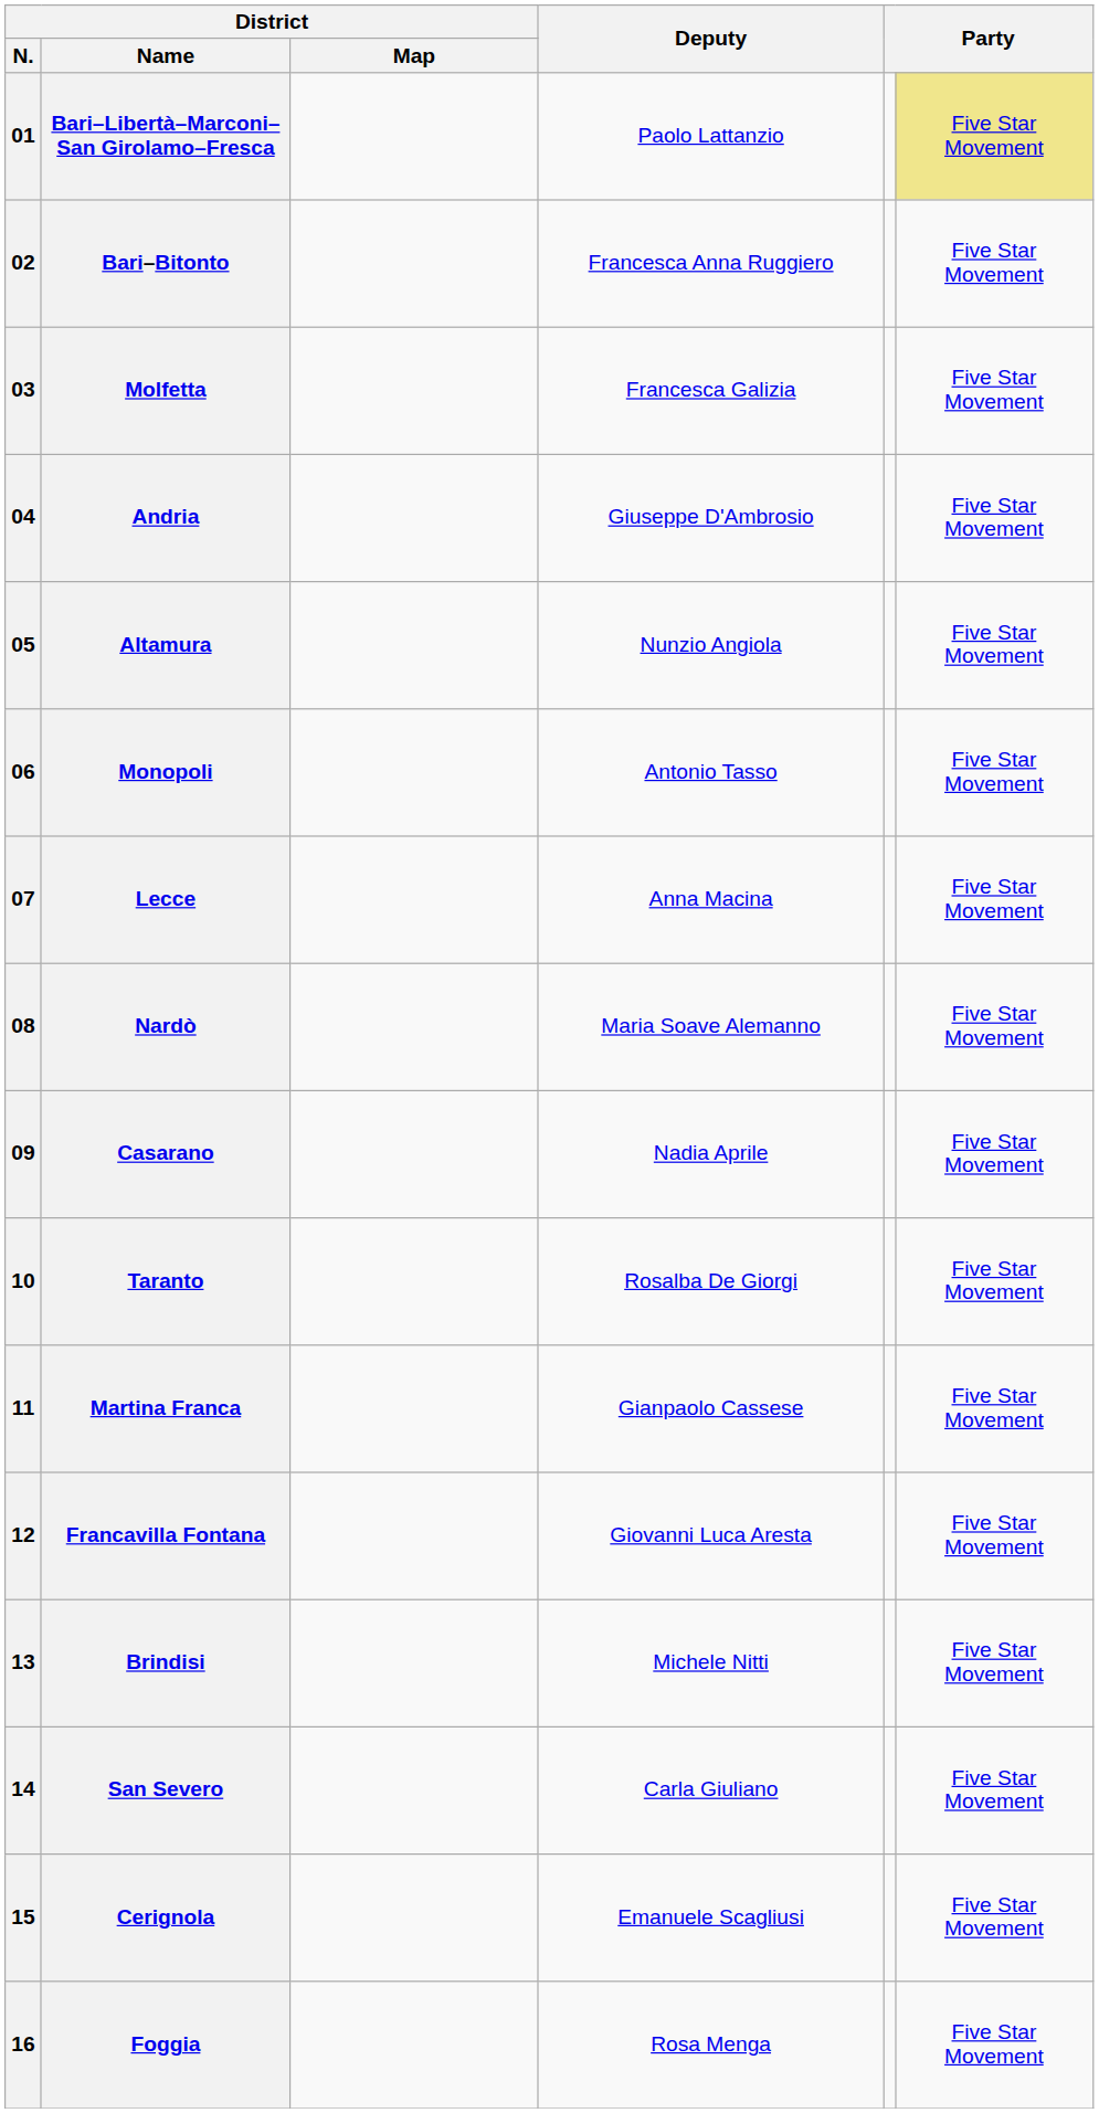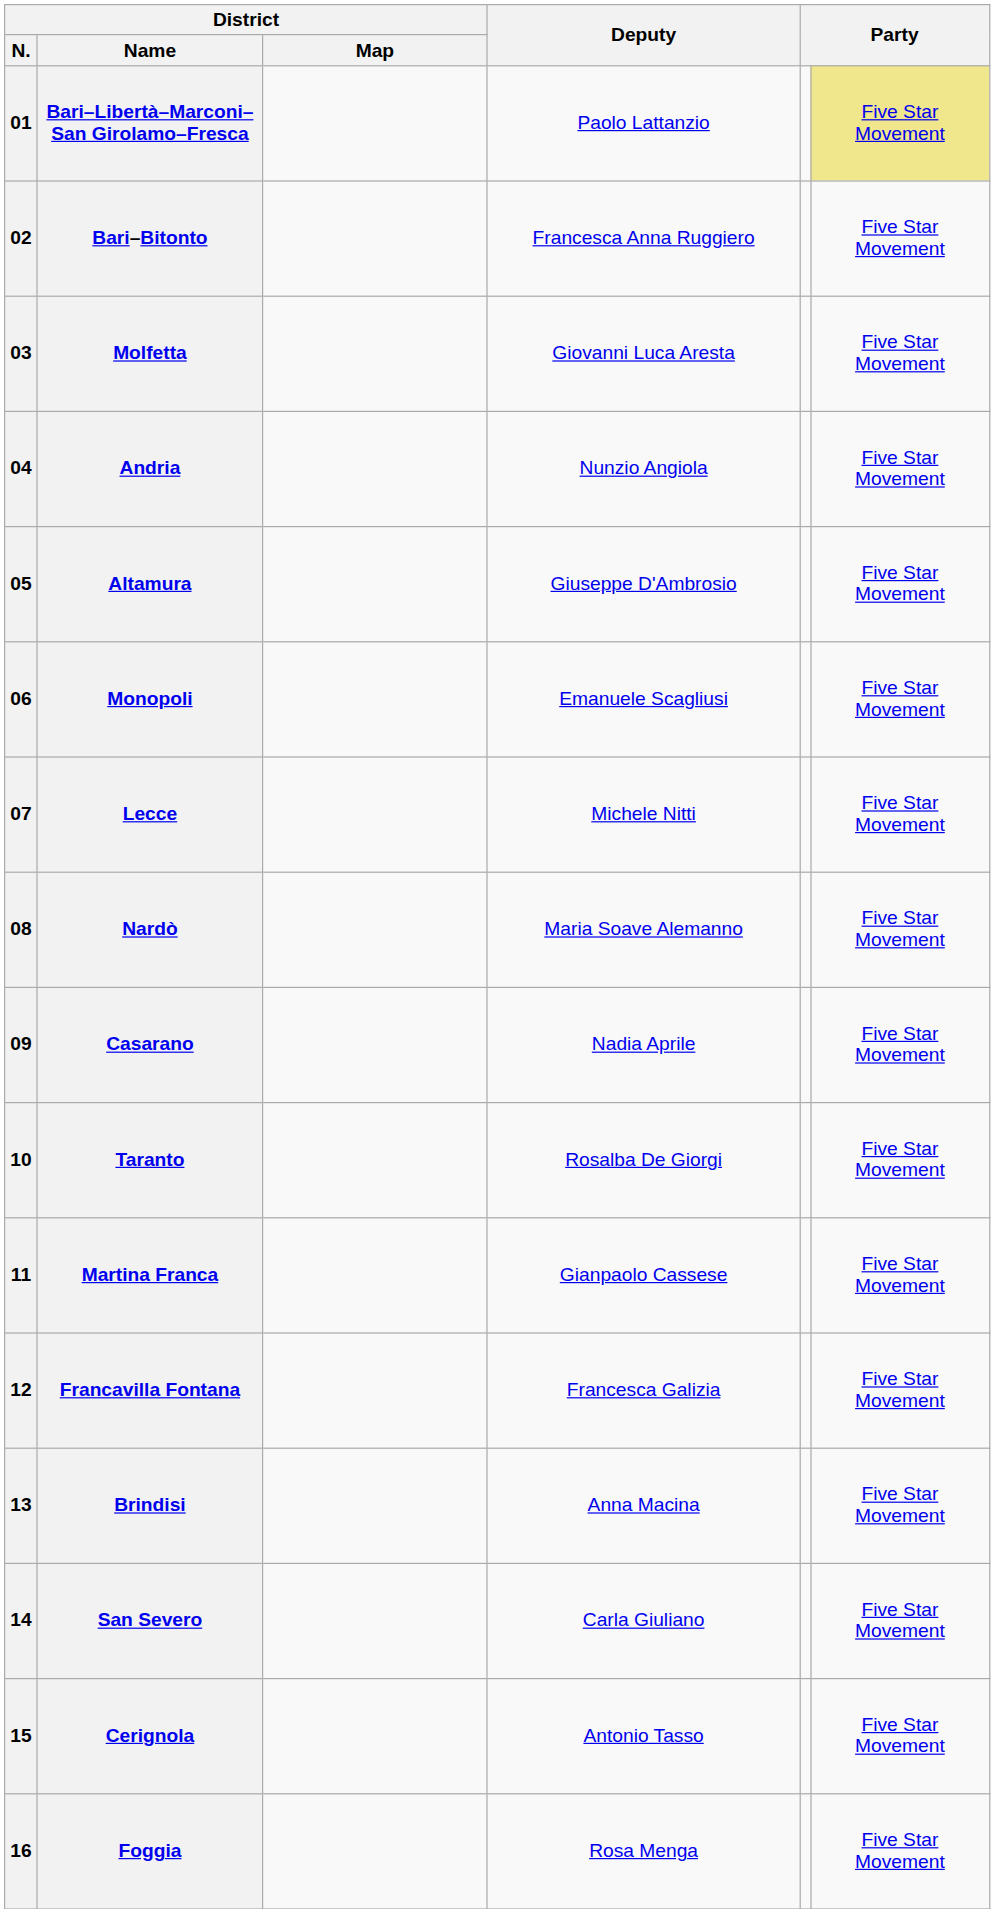Molfetta | Deputy: Francesca Galizia -> Giovanni Luca Aresta
Andria | Deputy: Giuseppe D'Ambrosio -> Nunzio Angiola
Altamura | Deputy: Nunzio Angiola -> Giuseppe D'Ambrosio
Monopoli | Deputy: Antonio Tasso -> Emanuele Scagliusi
Lecce | Deputy: Anna Macina -> Michele Nitti
Francavilla Fontana | Deputy: Giovanni Luca Aresta -> Francesca Galizia
Brindisi | Deputy: Michele Nitti -> Anna Macina
Cerignola | Deputy: Emanuele Scagliusi -> Antonio Tasso
